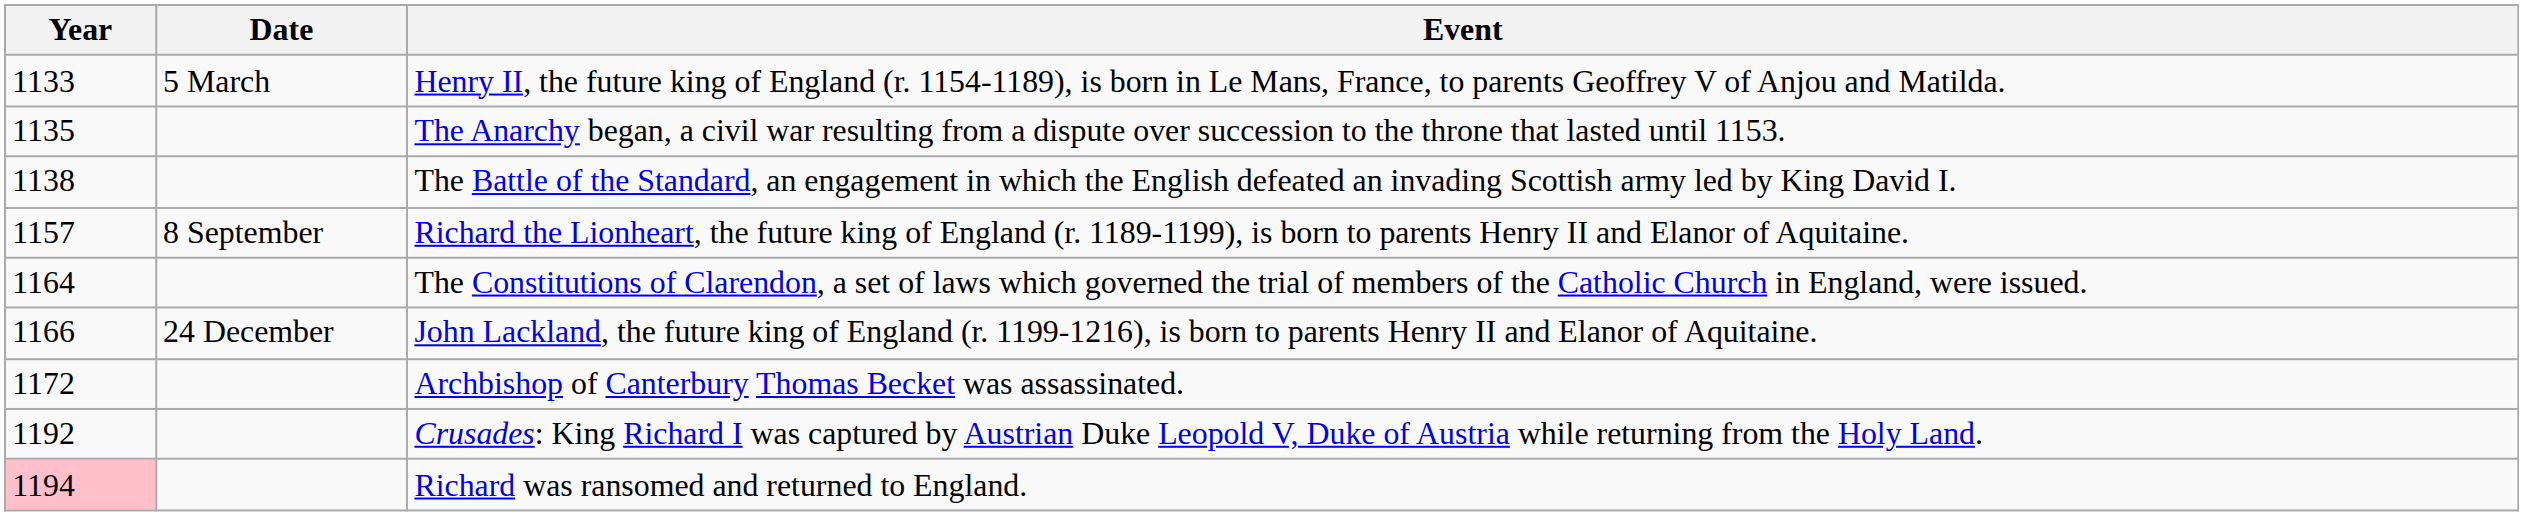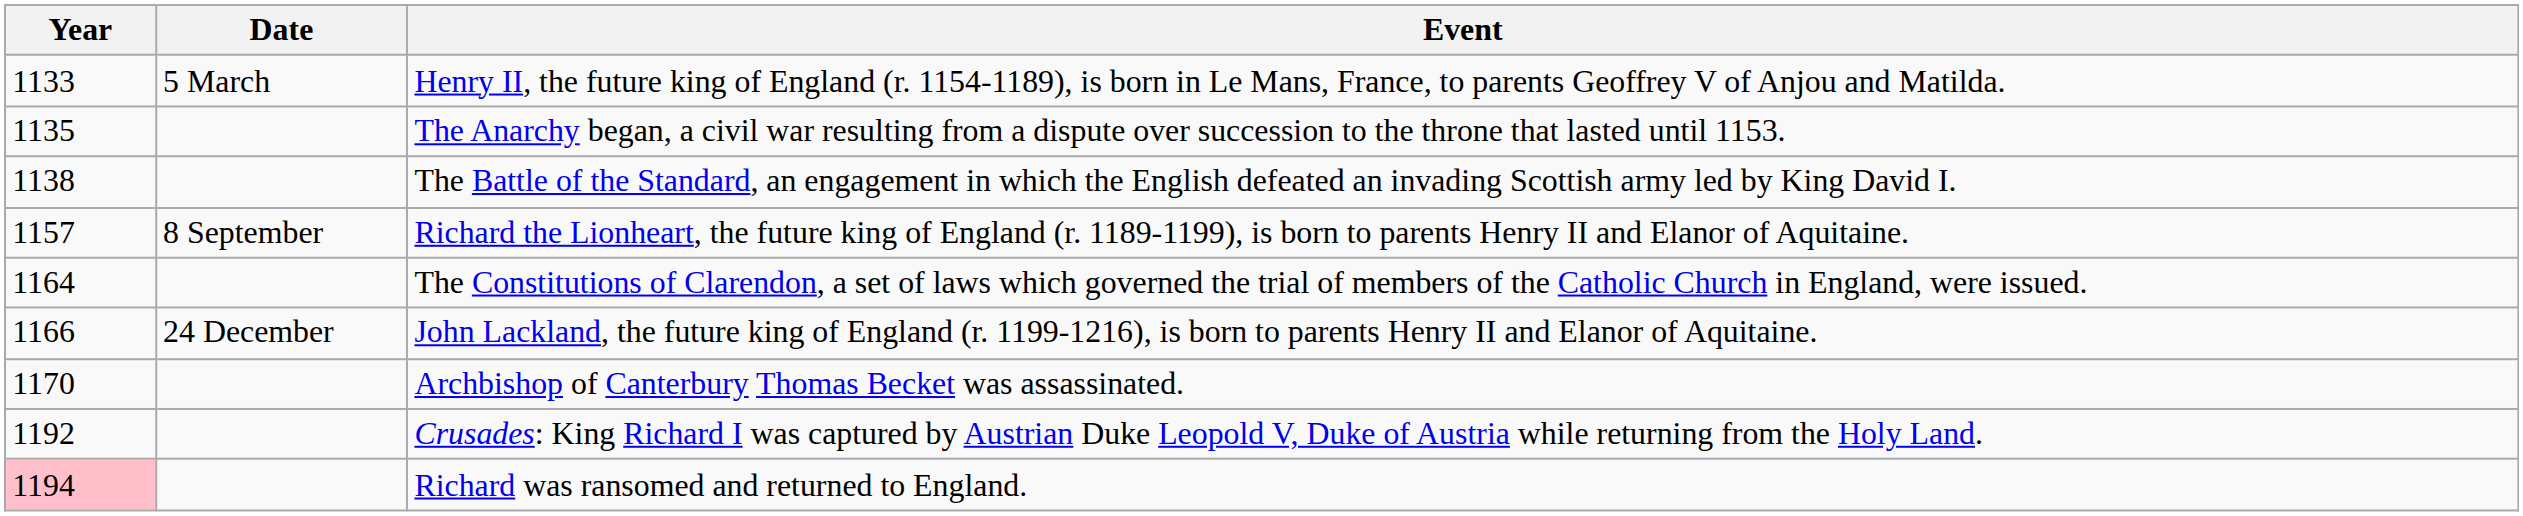Archbishop of Canterbury Thomas Becket was assassinated. | Year: 1172 -> 1170
